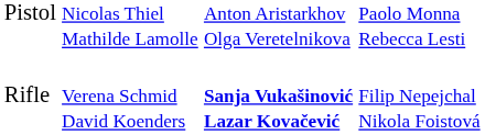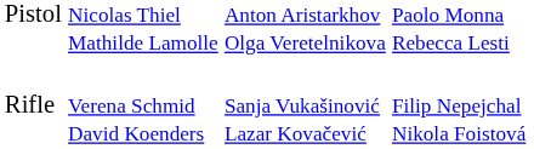Rifle | column 3: bold -> normal
